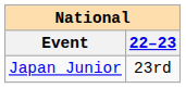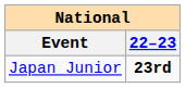Japan Junior | 22–23: normal -> bold
